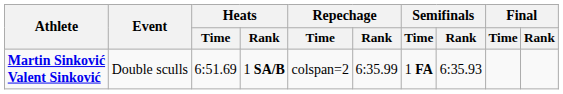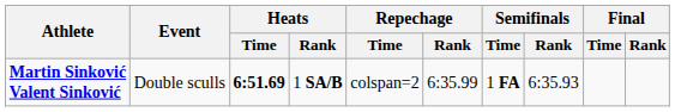Martin Sinković Valent Sinković | Heats / Time: normal -> bold
